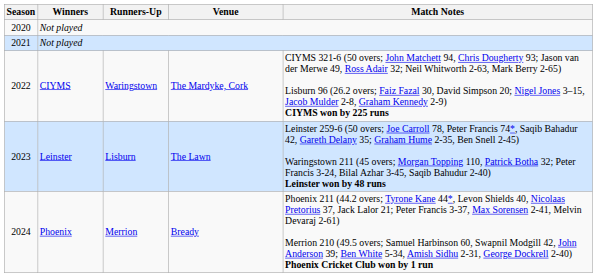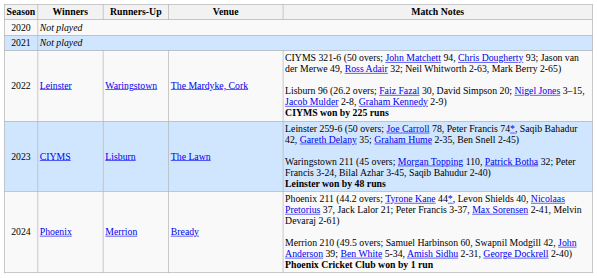2022 | Winners: CIYMS -> Leinster
2023 | Winners: Leinster -> CIYMS
